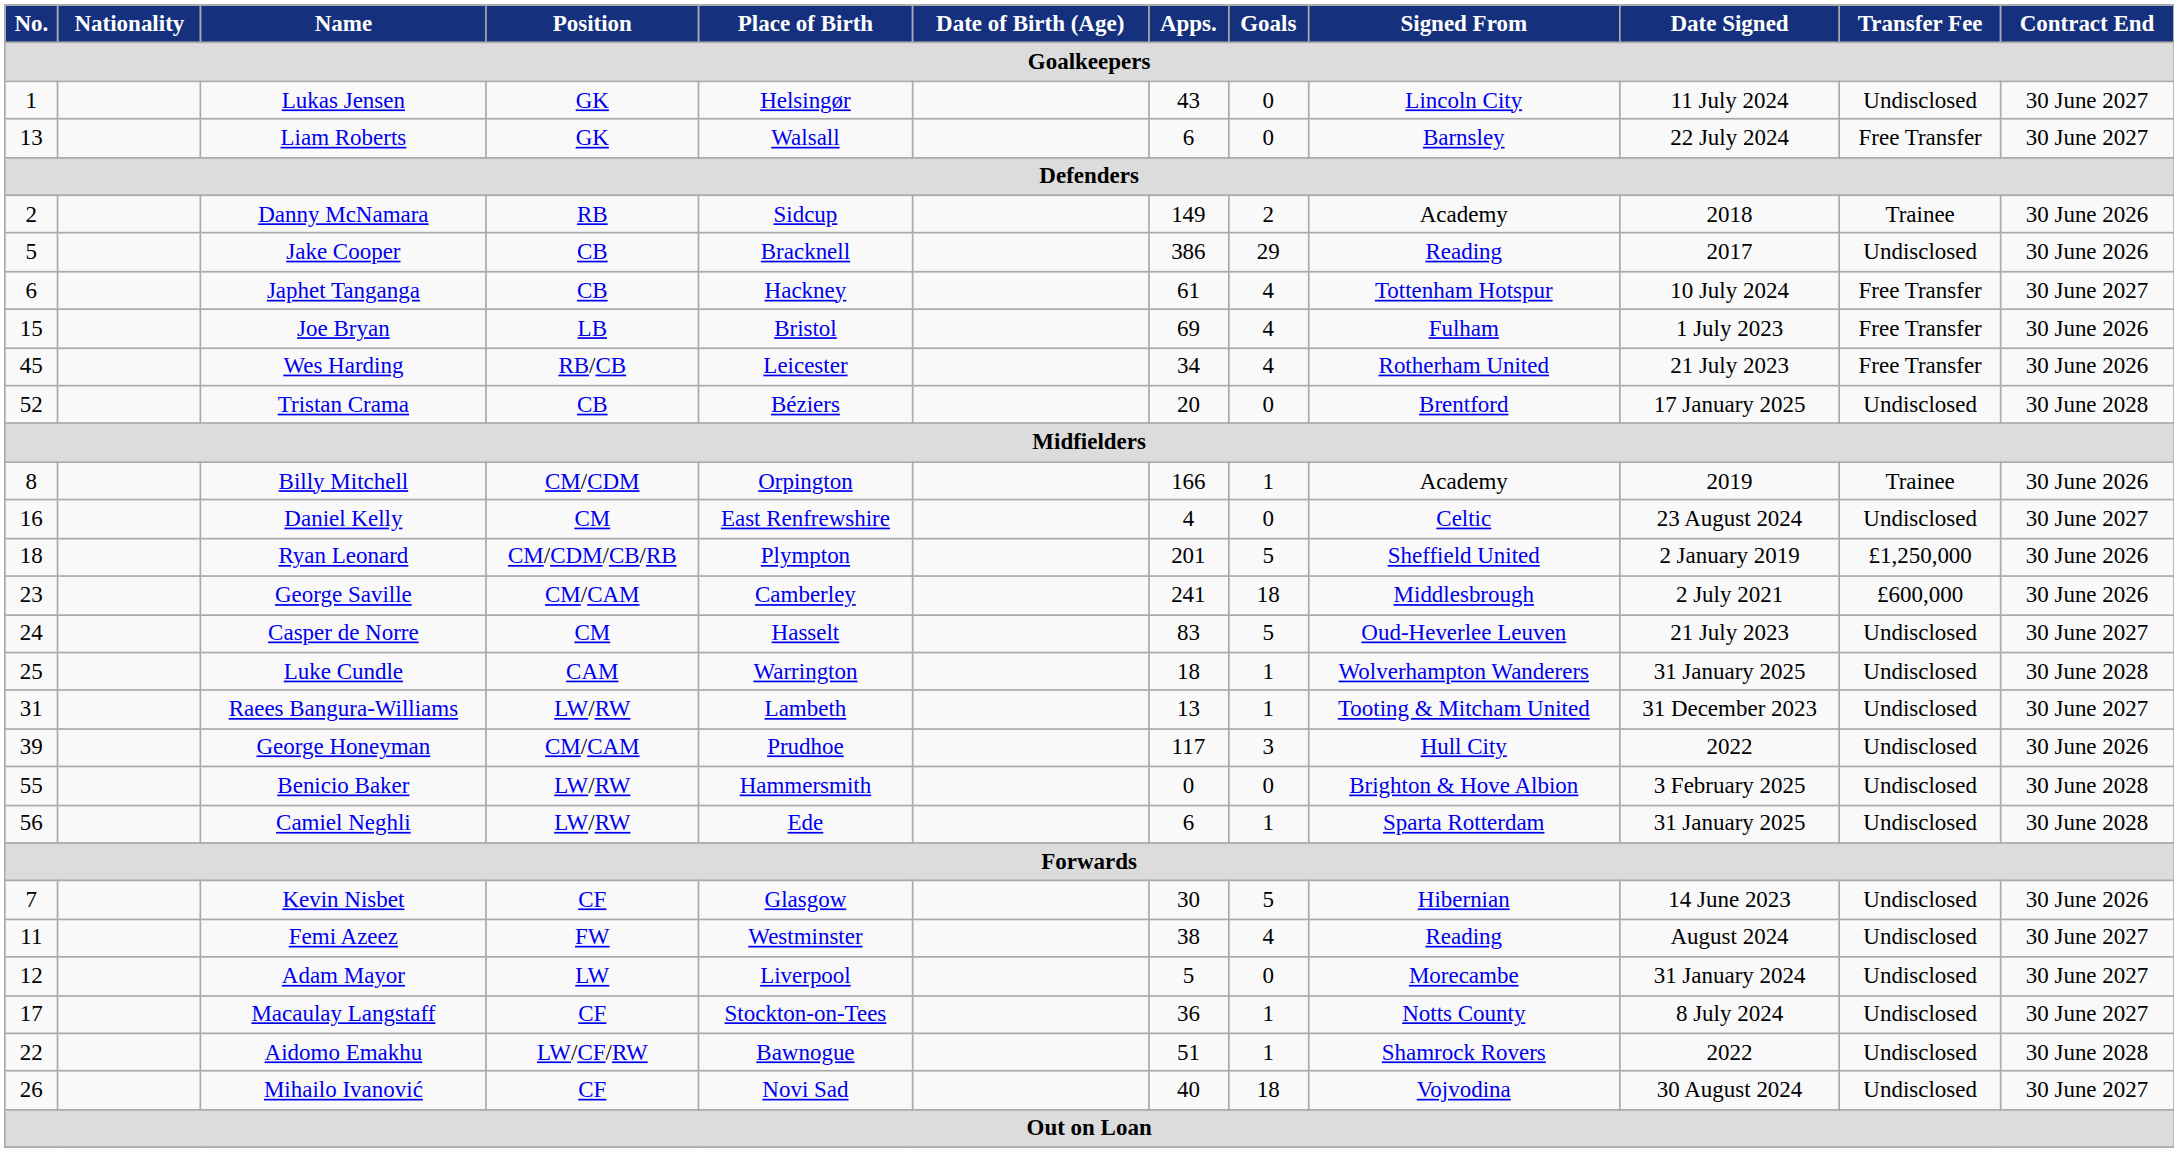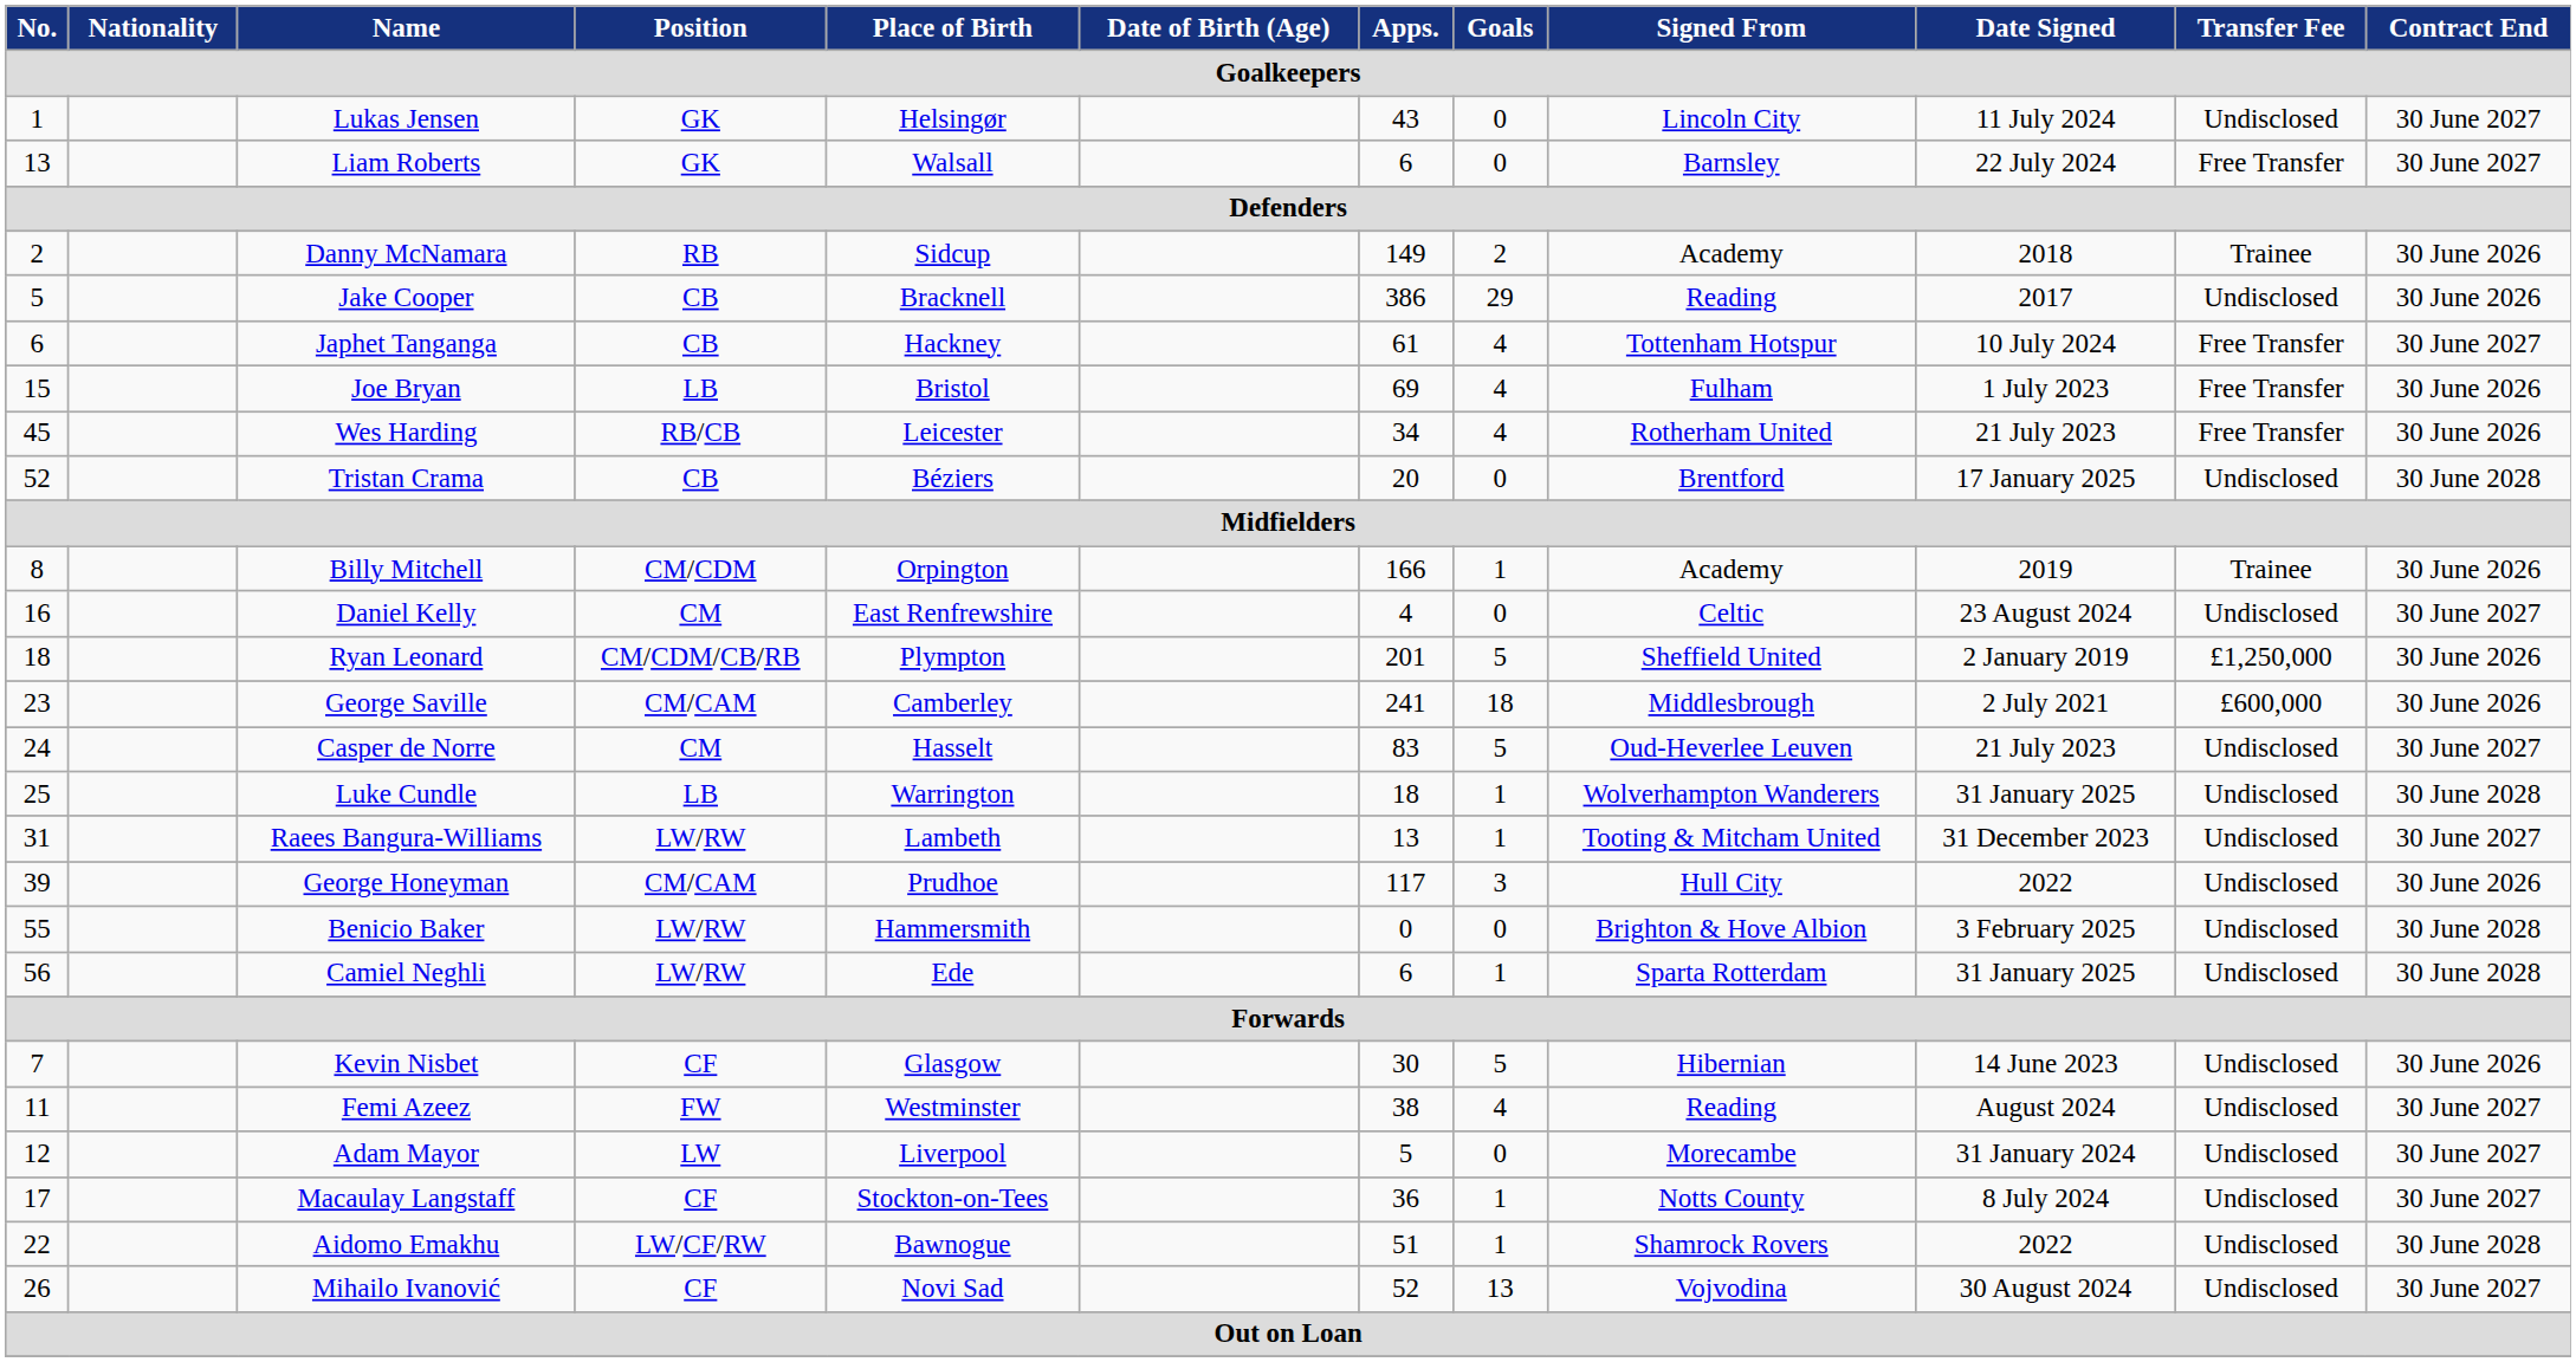Luke Cundle | Position: CAM -> LB
Mihailo Ivanović | Apps.: 40 -> 52
Mihailo Ivanović | Goals: 18 -> 13
